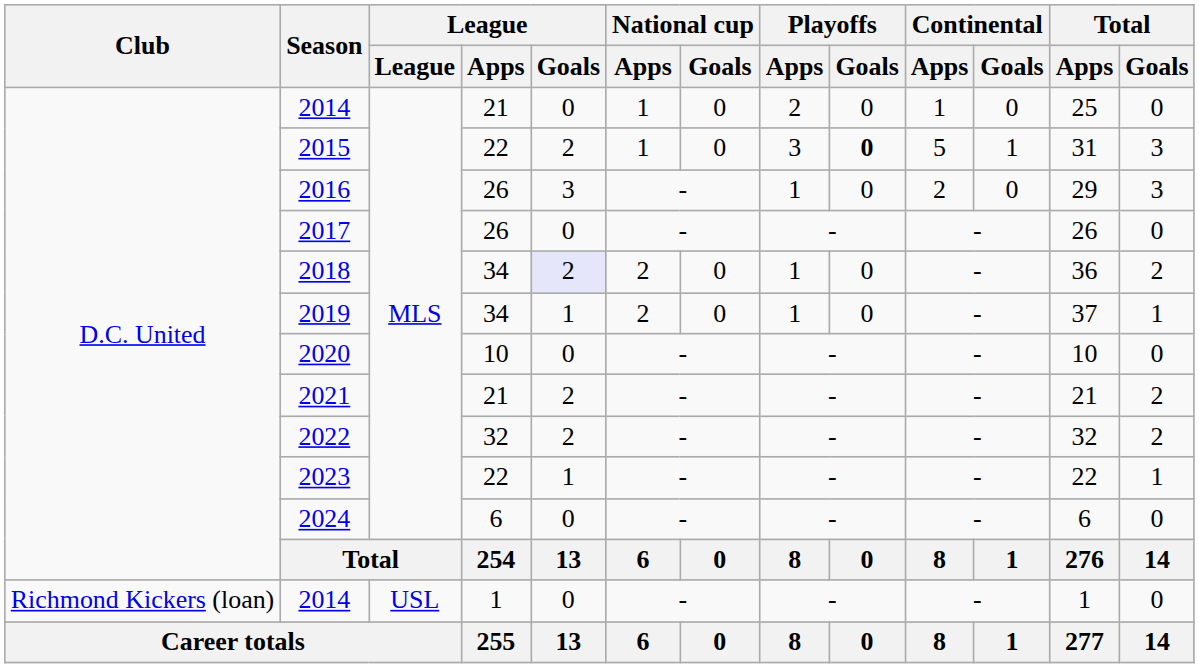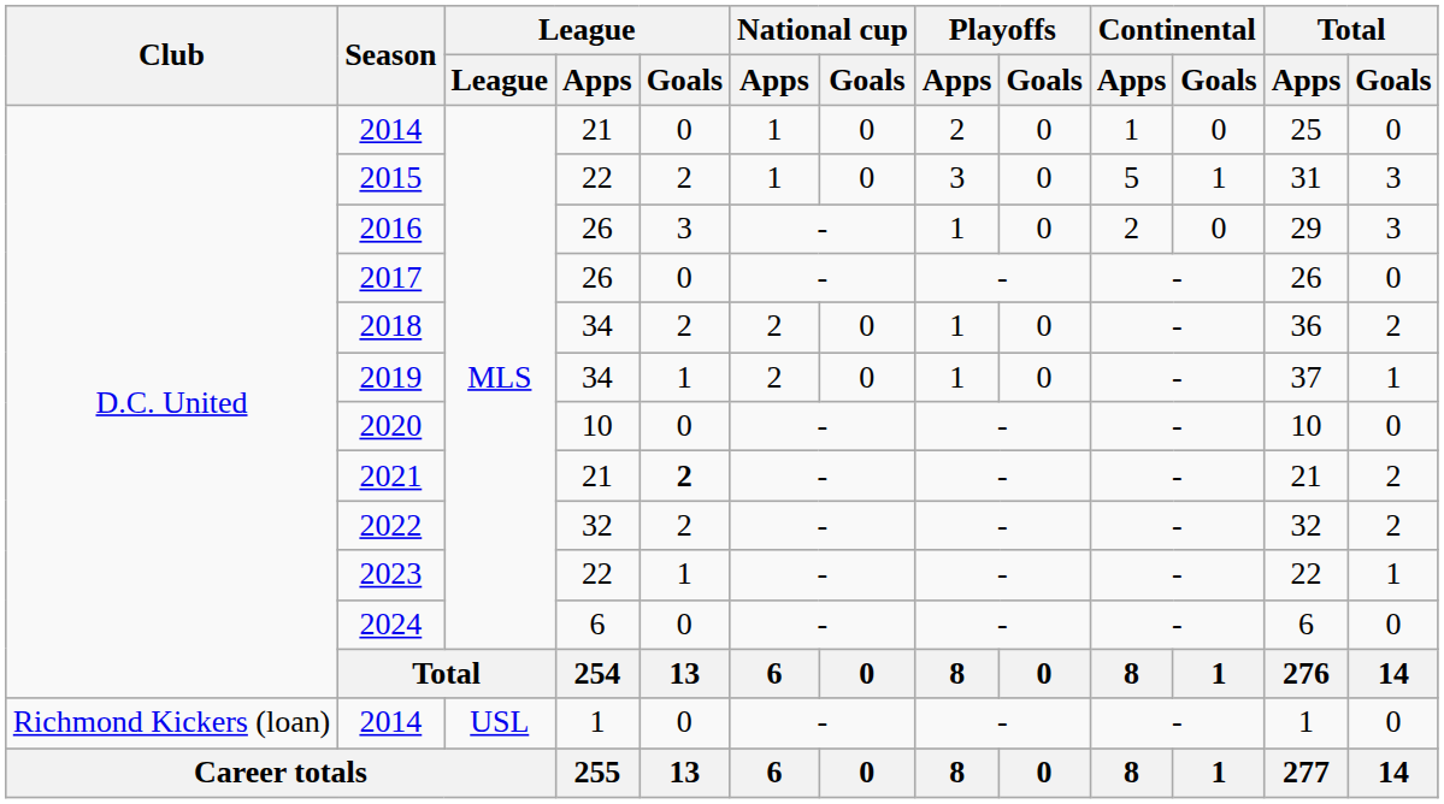2015 | Playoffs / Goals: bold -> normal
2018 | League / Goals: lavender background -> no background
2021 | League / Goals: normal -> bold
